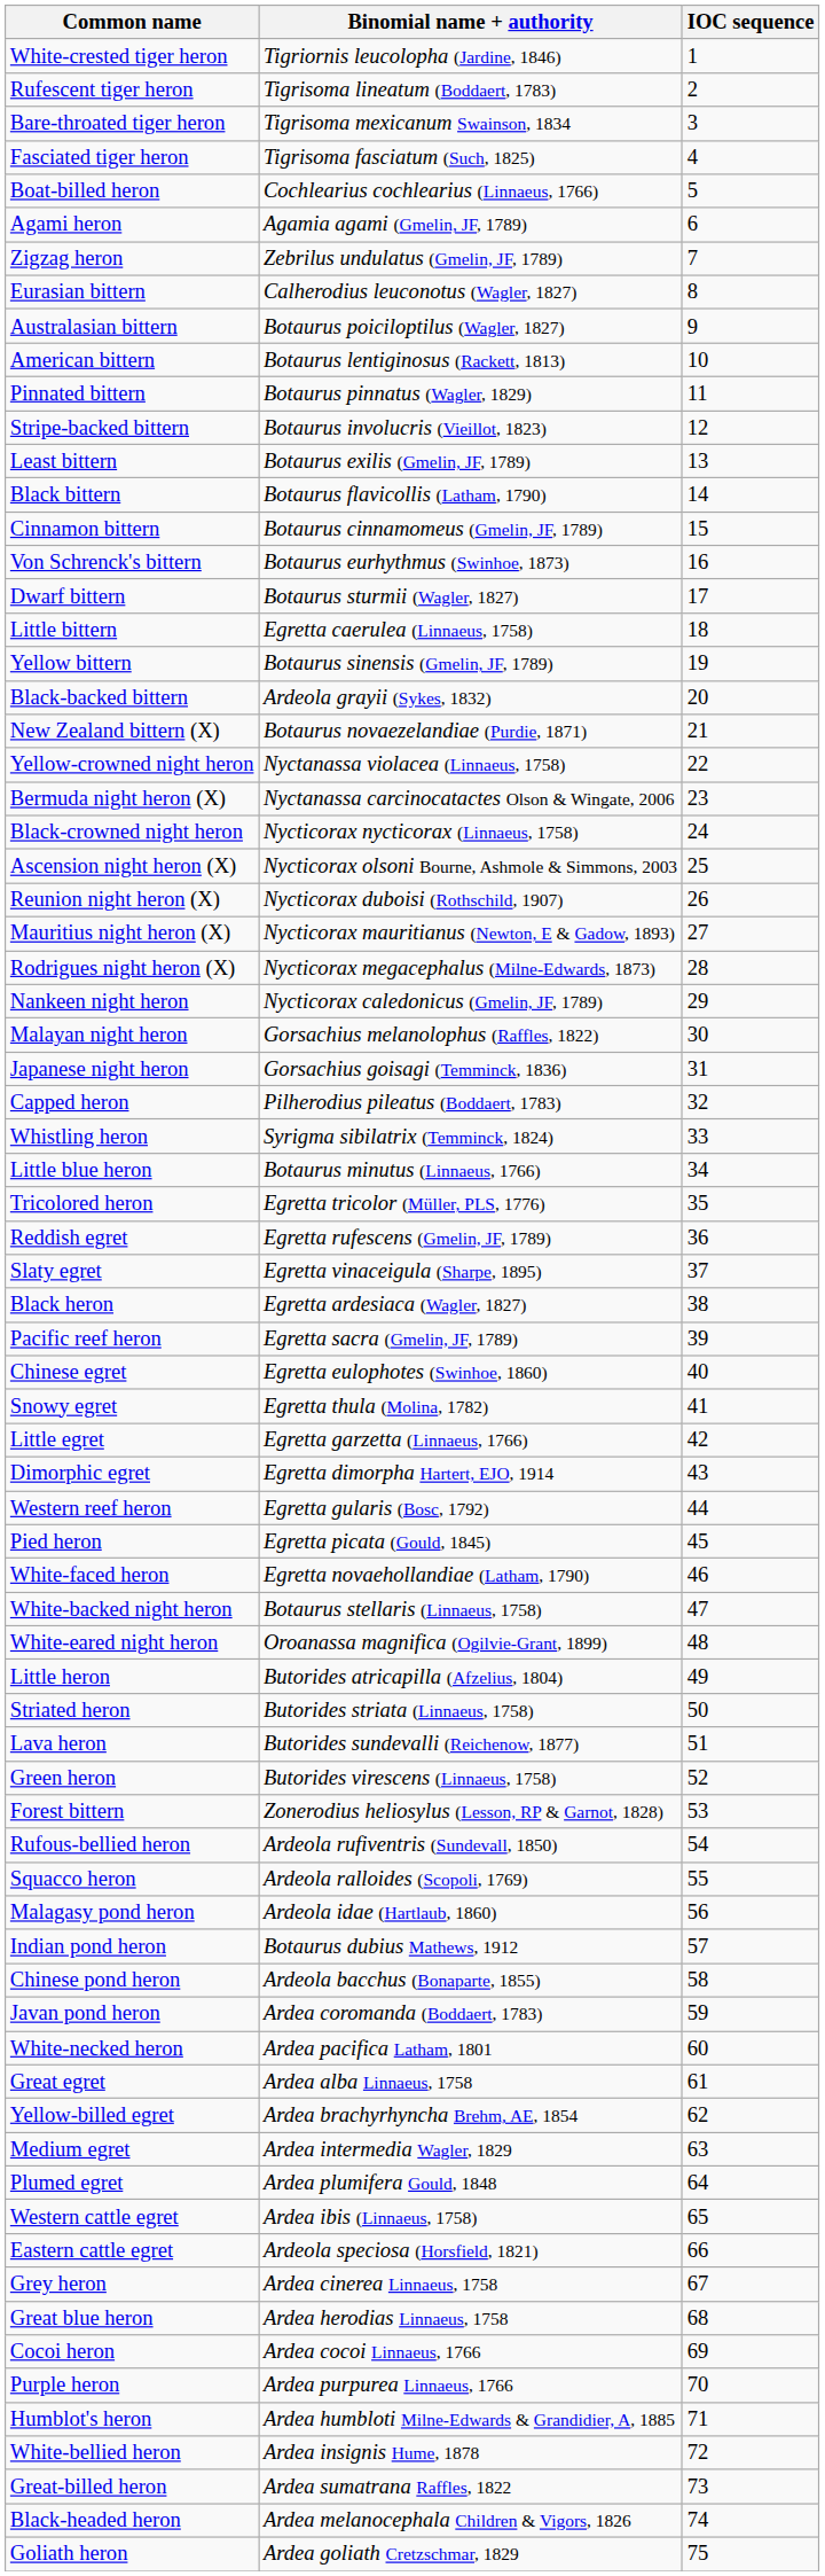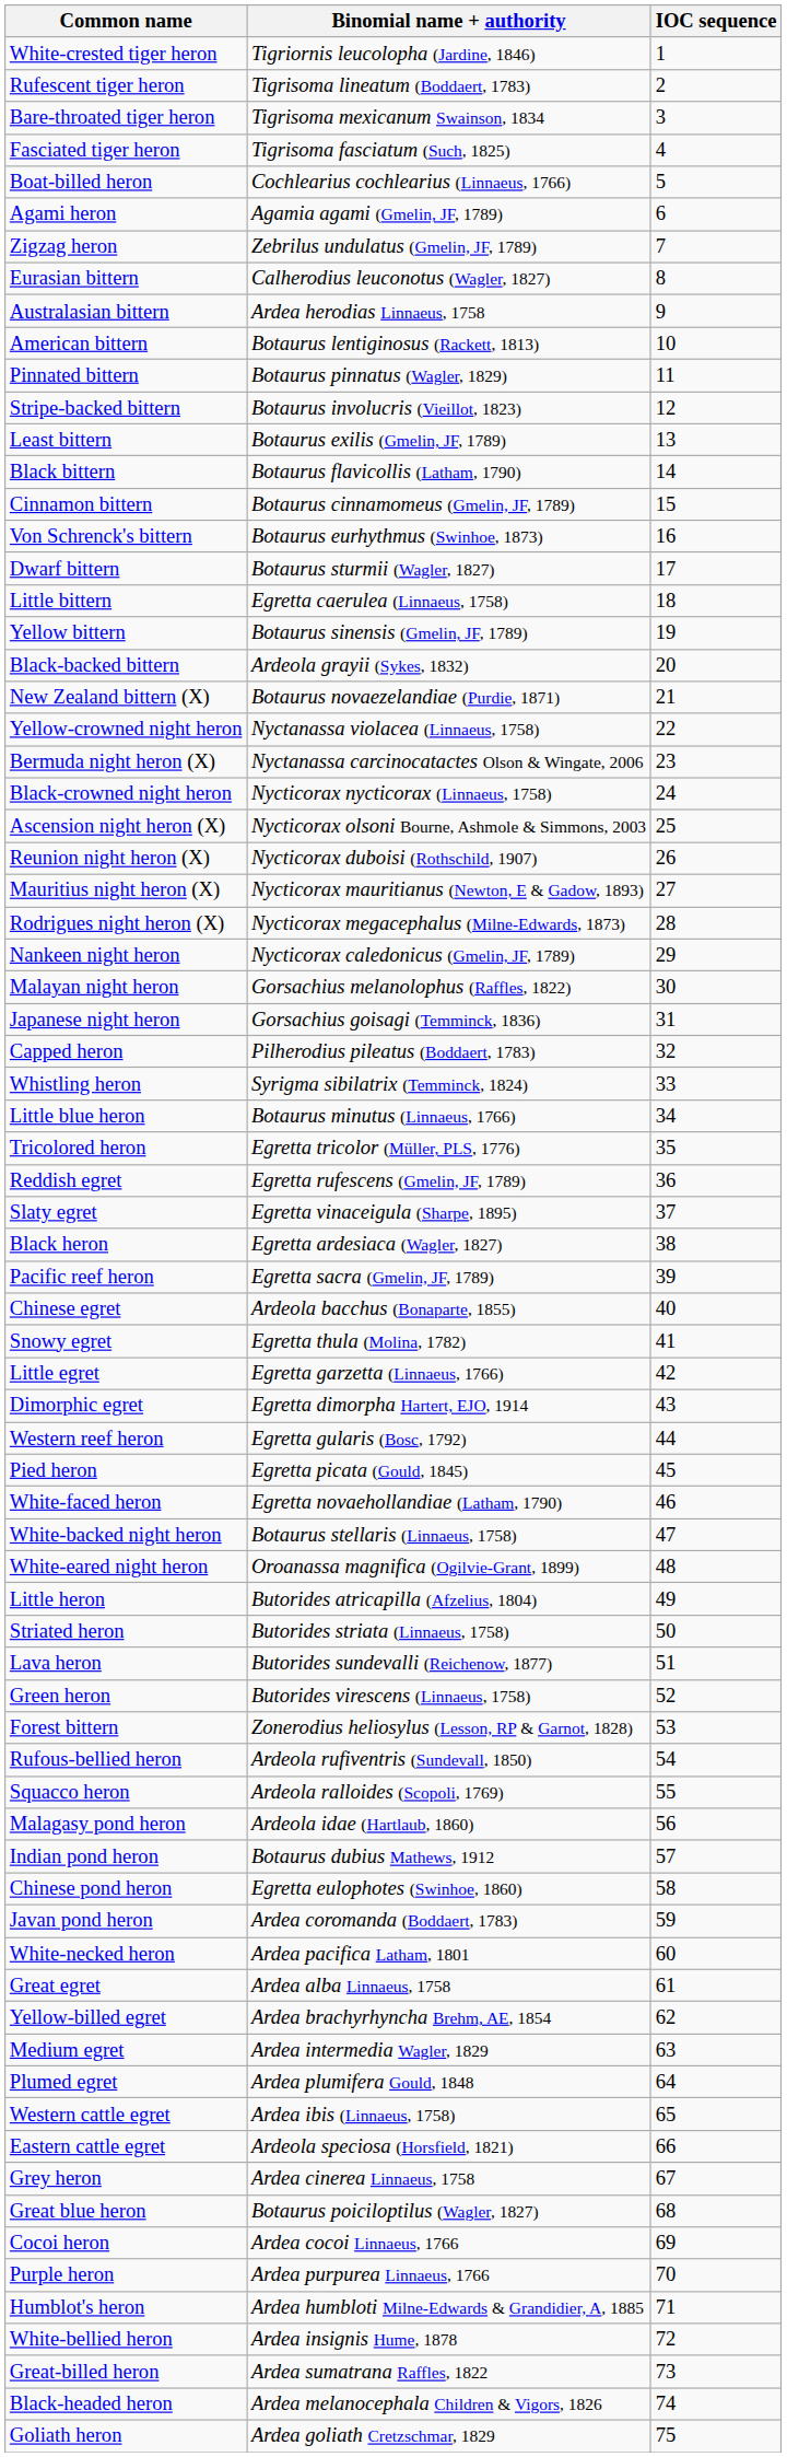Australasian bittern | Binomial name + authority: Botaurus poiciloptilus (Wagler, 1827) -> Ardea herodias Linnaeus, 1758
Chinese egret | Binomial name + authority: Egretta eulophotes (Swinhoe, 1860) -> Ardeola bacchus (Bonaparte, 1855)
Chinese pond heron | Binomial name + authority: Ardeola bacchus (Bonaparte, 1855) -> Egretta eulophotes (Swinhoe, 1860)
Great blue heron | Binomial name + authority: Ardea herodias Linnaeus, 1758 -> Botaurus poiciloptilus (Wagler, 1827)
